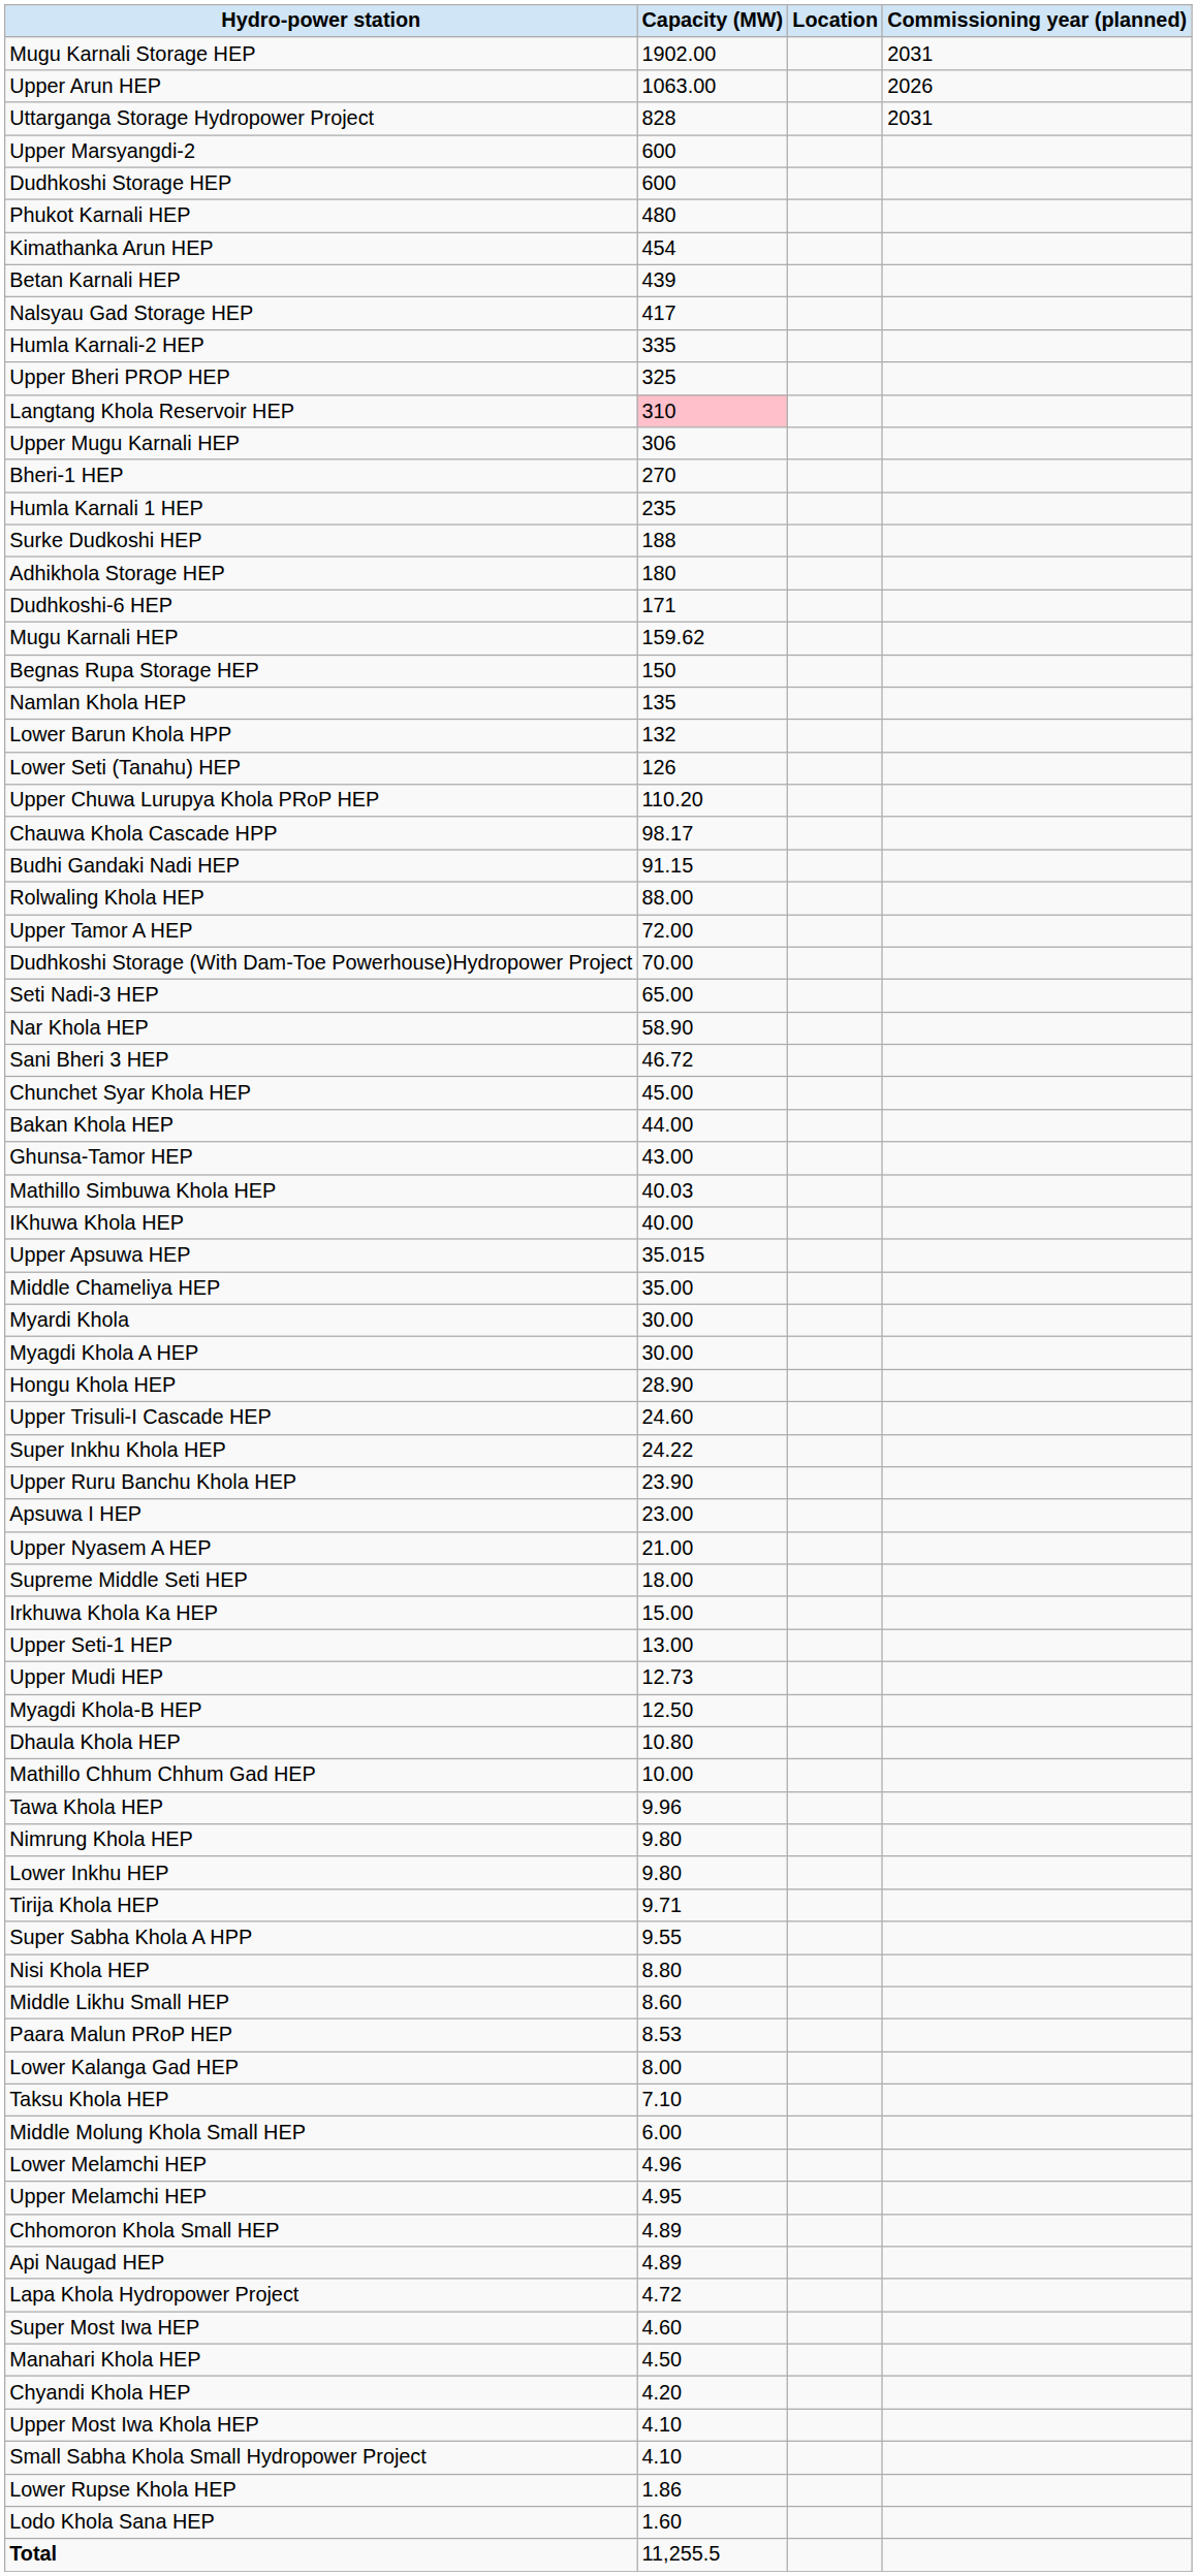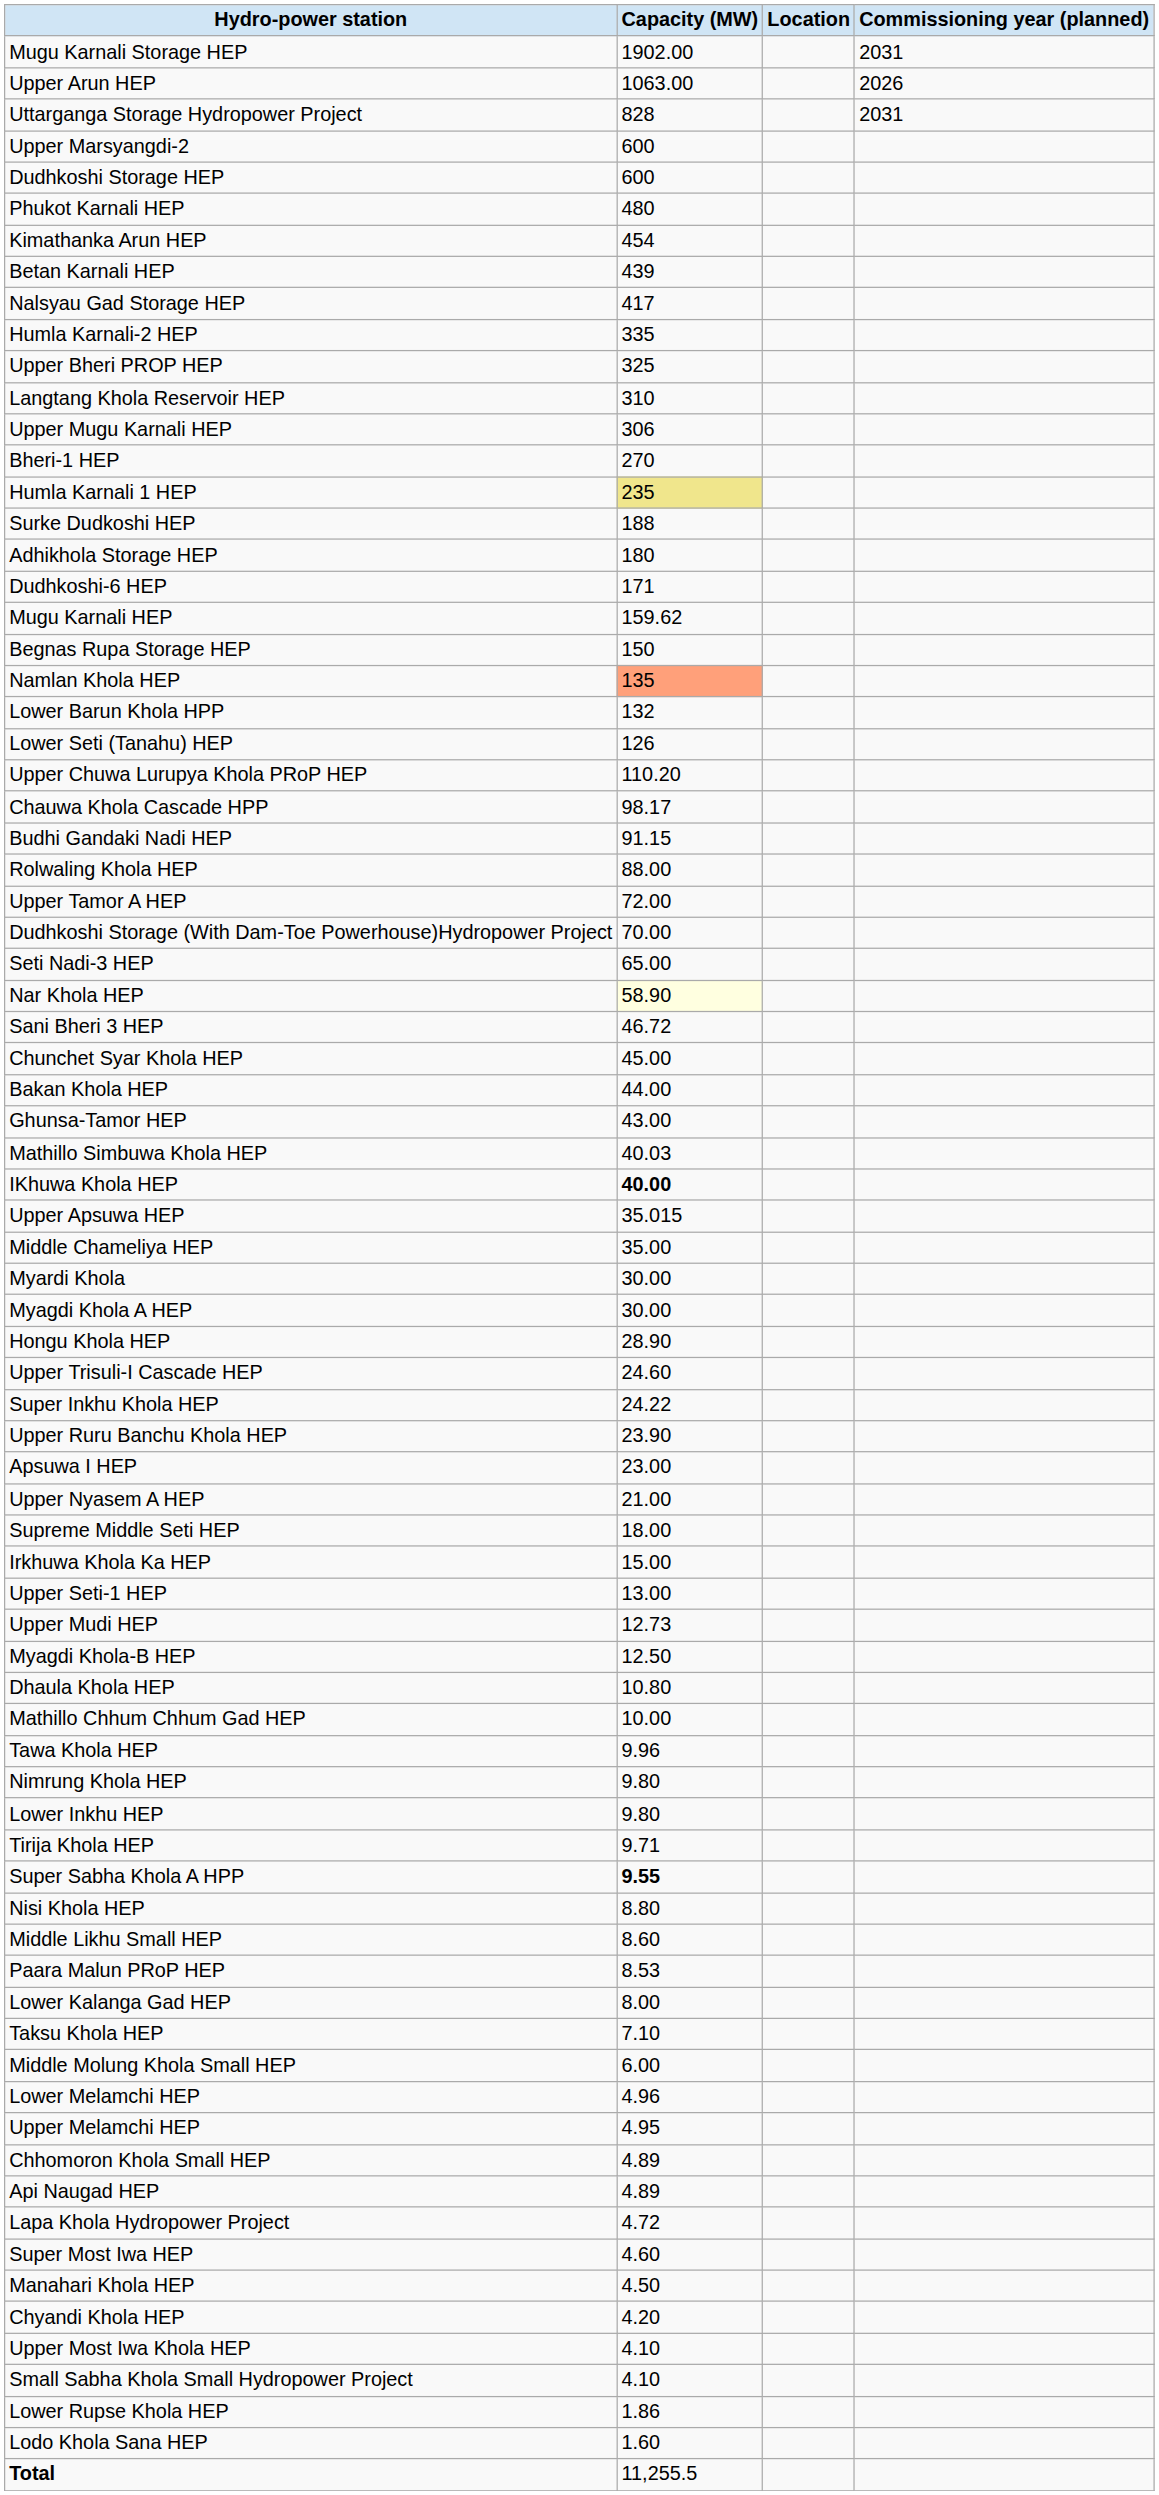Langtang Khola Reservoir HEP | Capacity (MW): pink background -> no background
Humla Karnali 1 HEP | Capacity (MW): no background -> khaki background
Namlan Khola HEP | Capacity (MW): no background -> lightsalmon background
Nar Khola HEP | Capacity (MW): no background -> lightyellow background
IKhuwa Khola HEP | Capacity (MW): normal -> bold
Super Sabha Khola A HPP | Capacity (MW): normal -> bold
